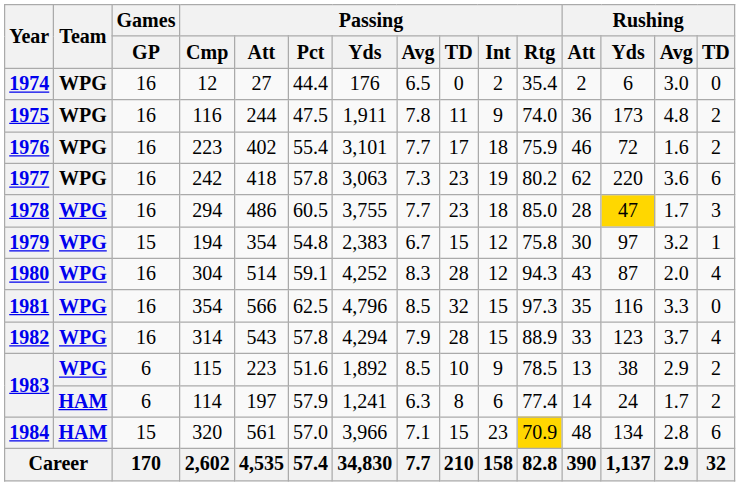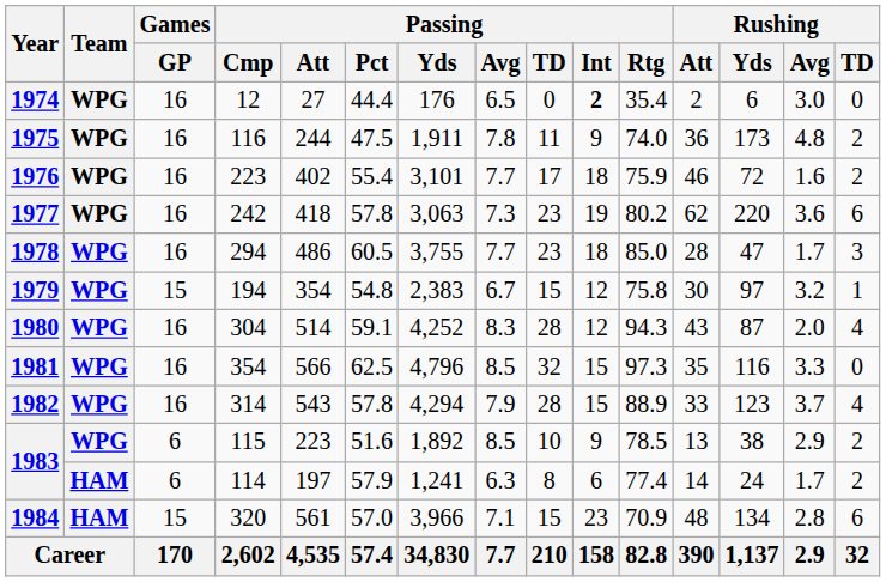1974 | Passing / Int: normal -> bold
1978 | Rushing / Yds: gold background -> no background
1984 | Passing / Rtg: gold background -> no background
